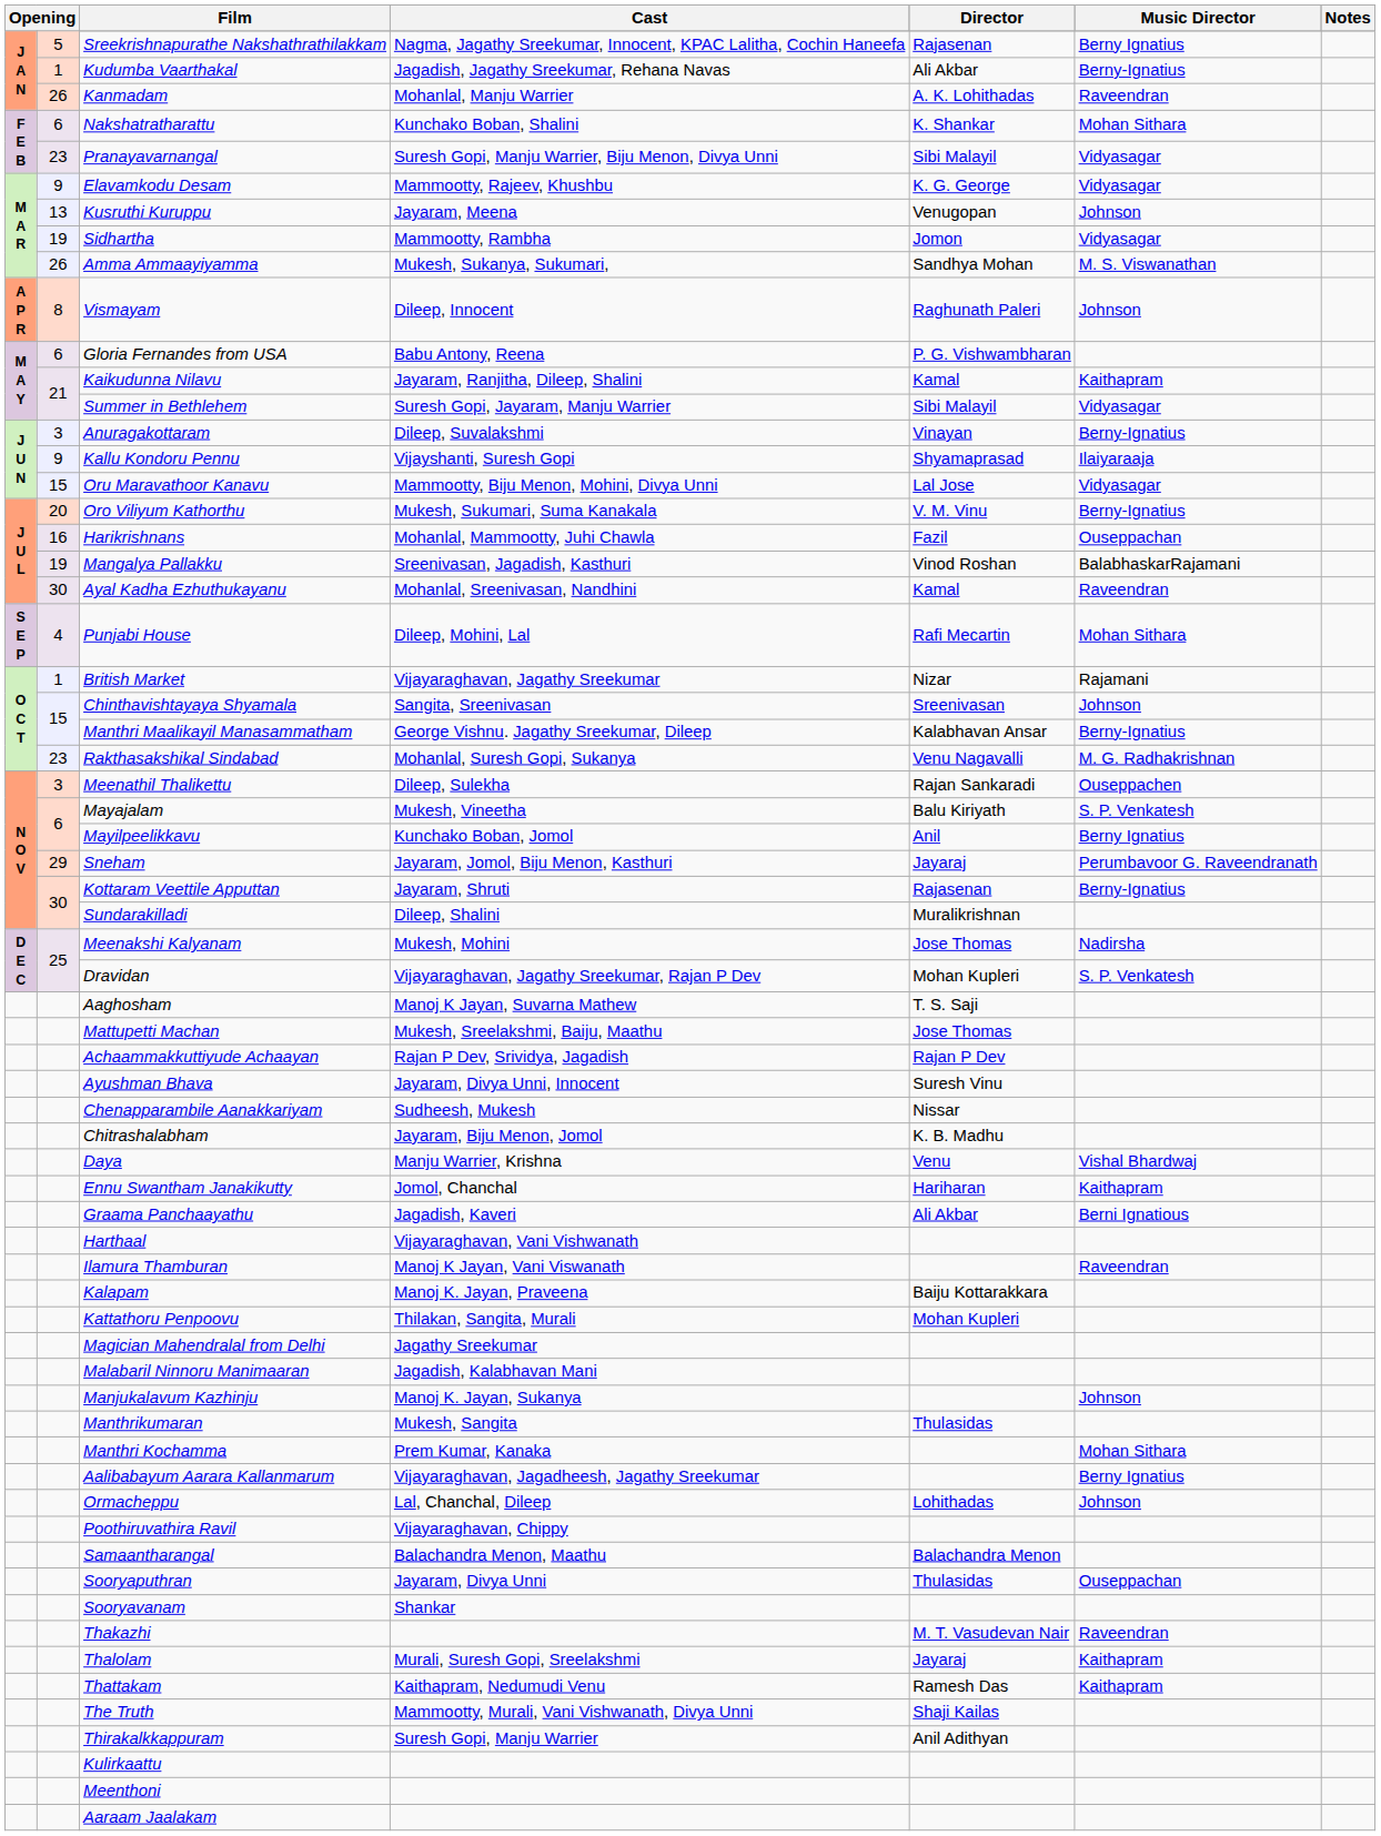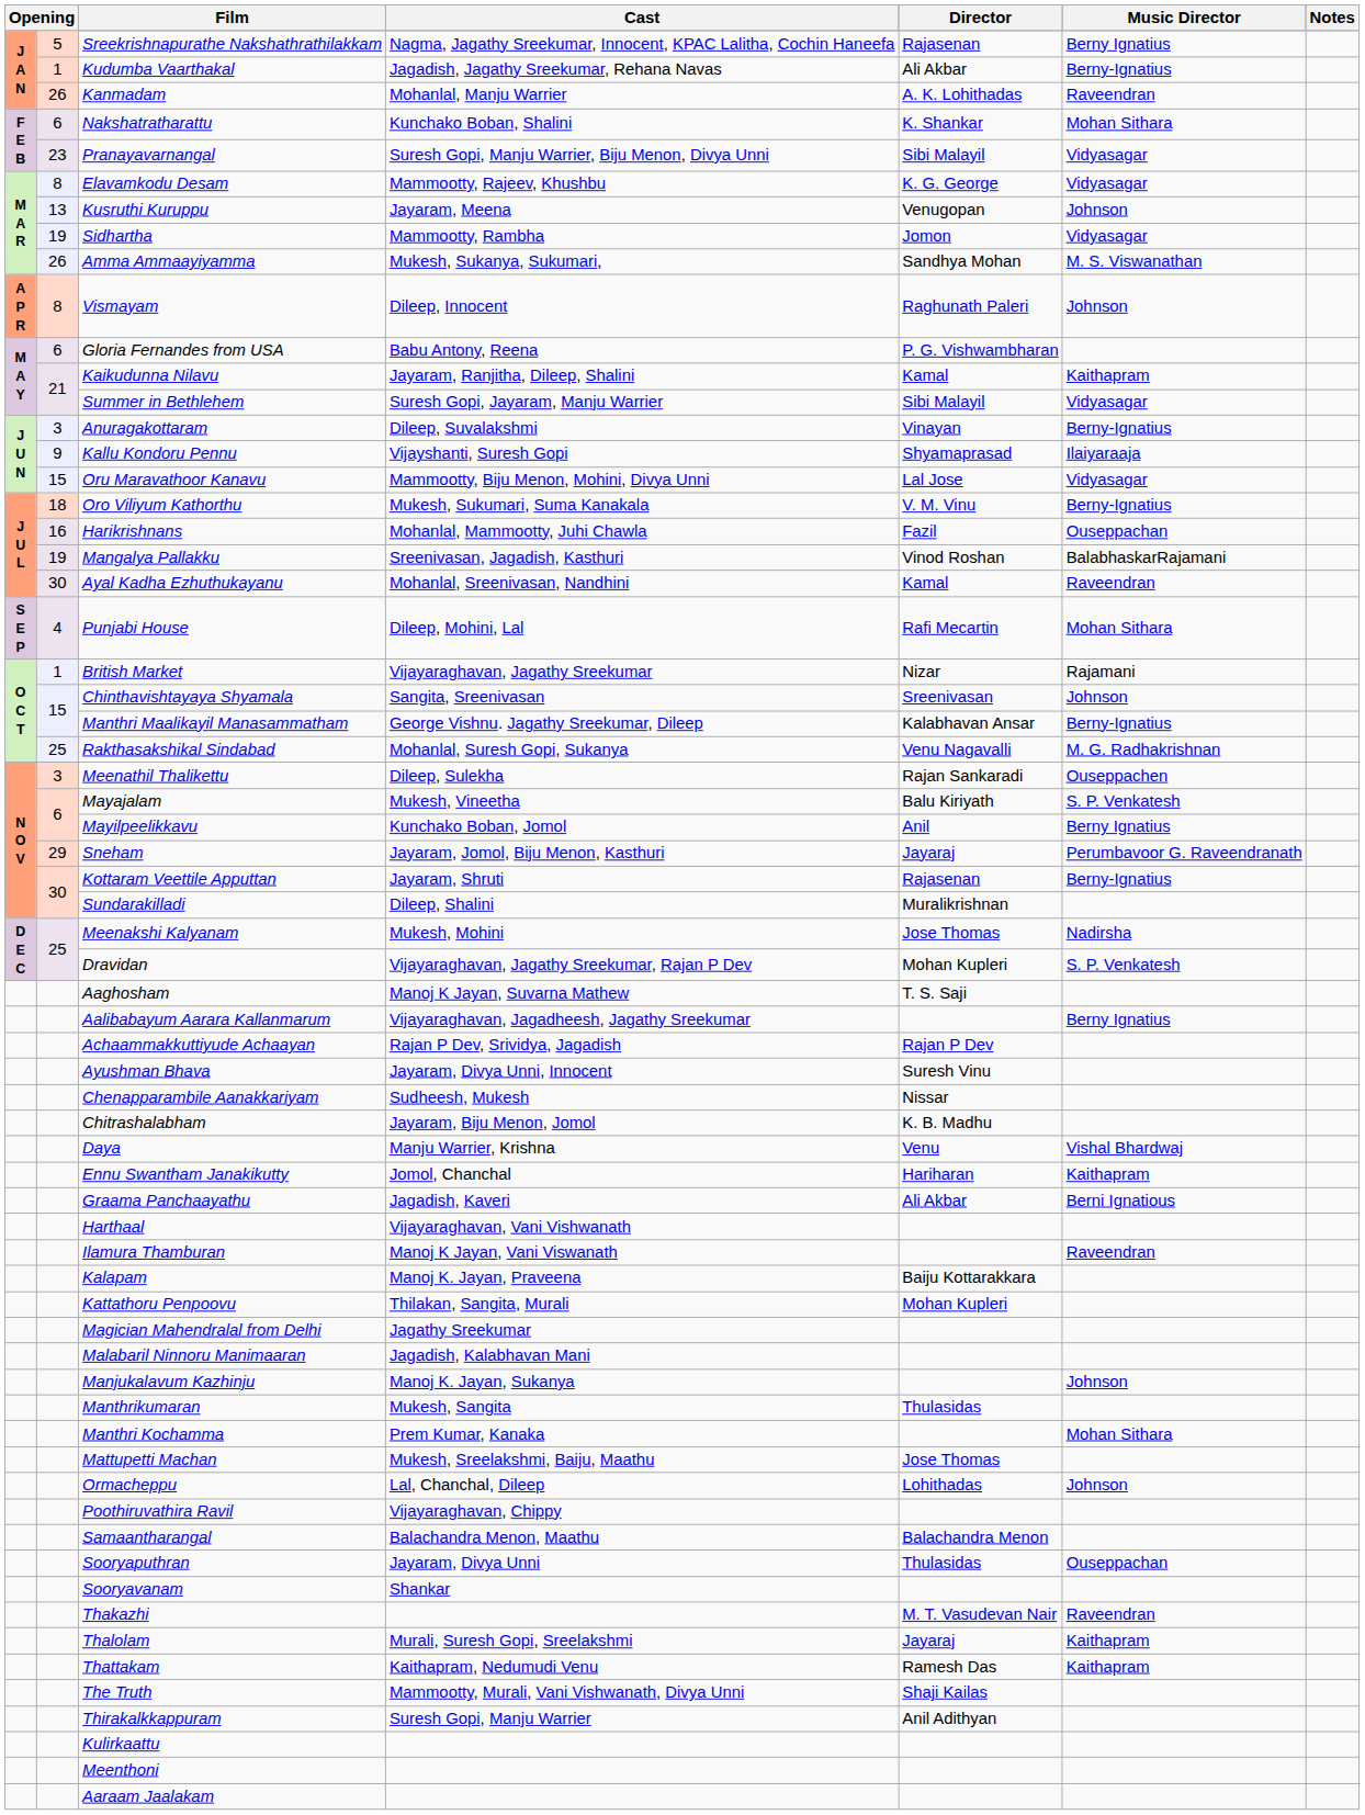Elavamkodu Desam | column 2: 9 -> 8
Oro Viliyum Kathorthu | column 2: 20 -> 18
Rakthasakshikal Sindabad | column 2: 23 -> 25
rows swapped: Aalibabayum Aarara Kallanmarum <-> Mattupetti Machan
